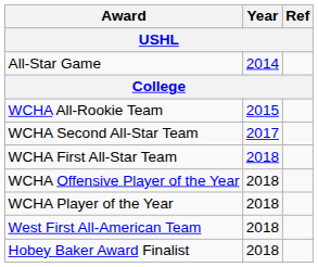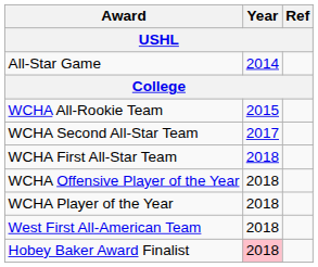Hobey Baker Award Finalist | Year: no background -> pink background
